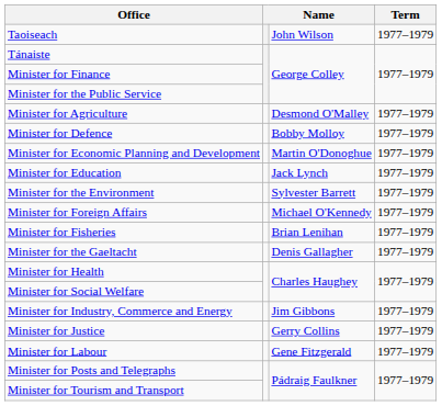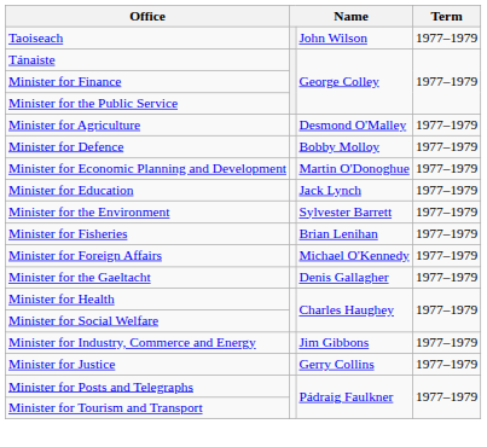rows swapped: Minister for Fisheries <-> Minister for Foreign Affairs
- row: Minister for Labour | Gene Fitzgerald | 1977–1979
